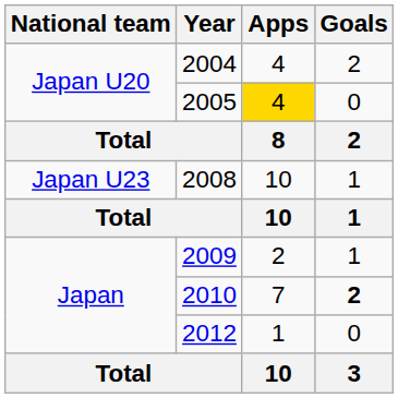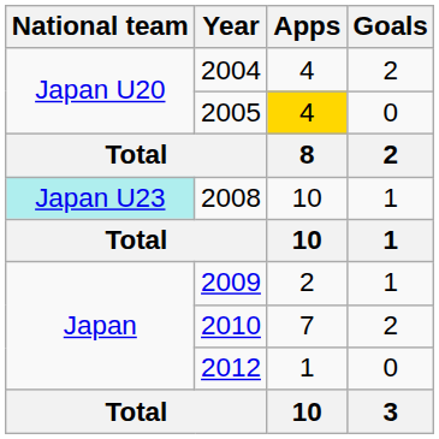2008 | National team: no background -> paleturquoise background
2010 | Goals: bold -> normal
